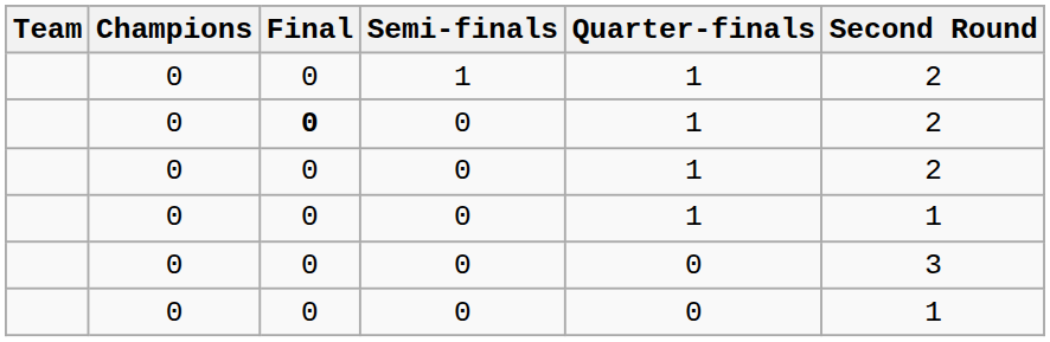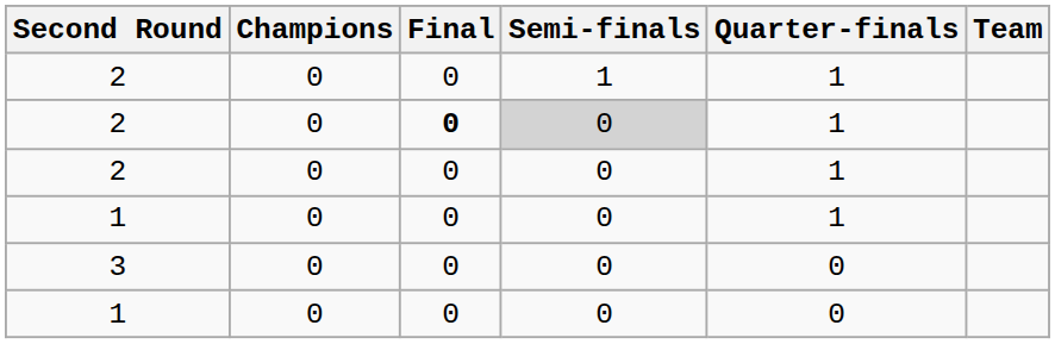columns swapped: Team <-> Second Round
row 3 | Semi-finals: no background -> lightgrey background
